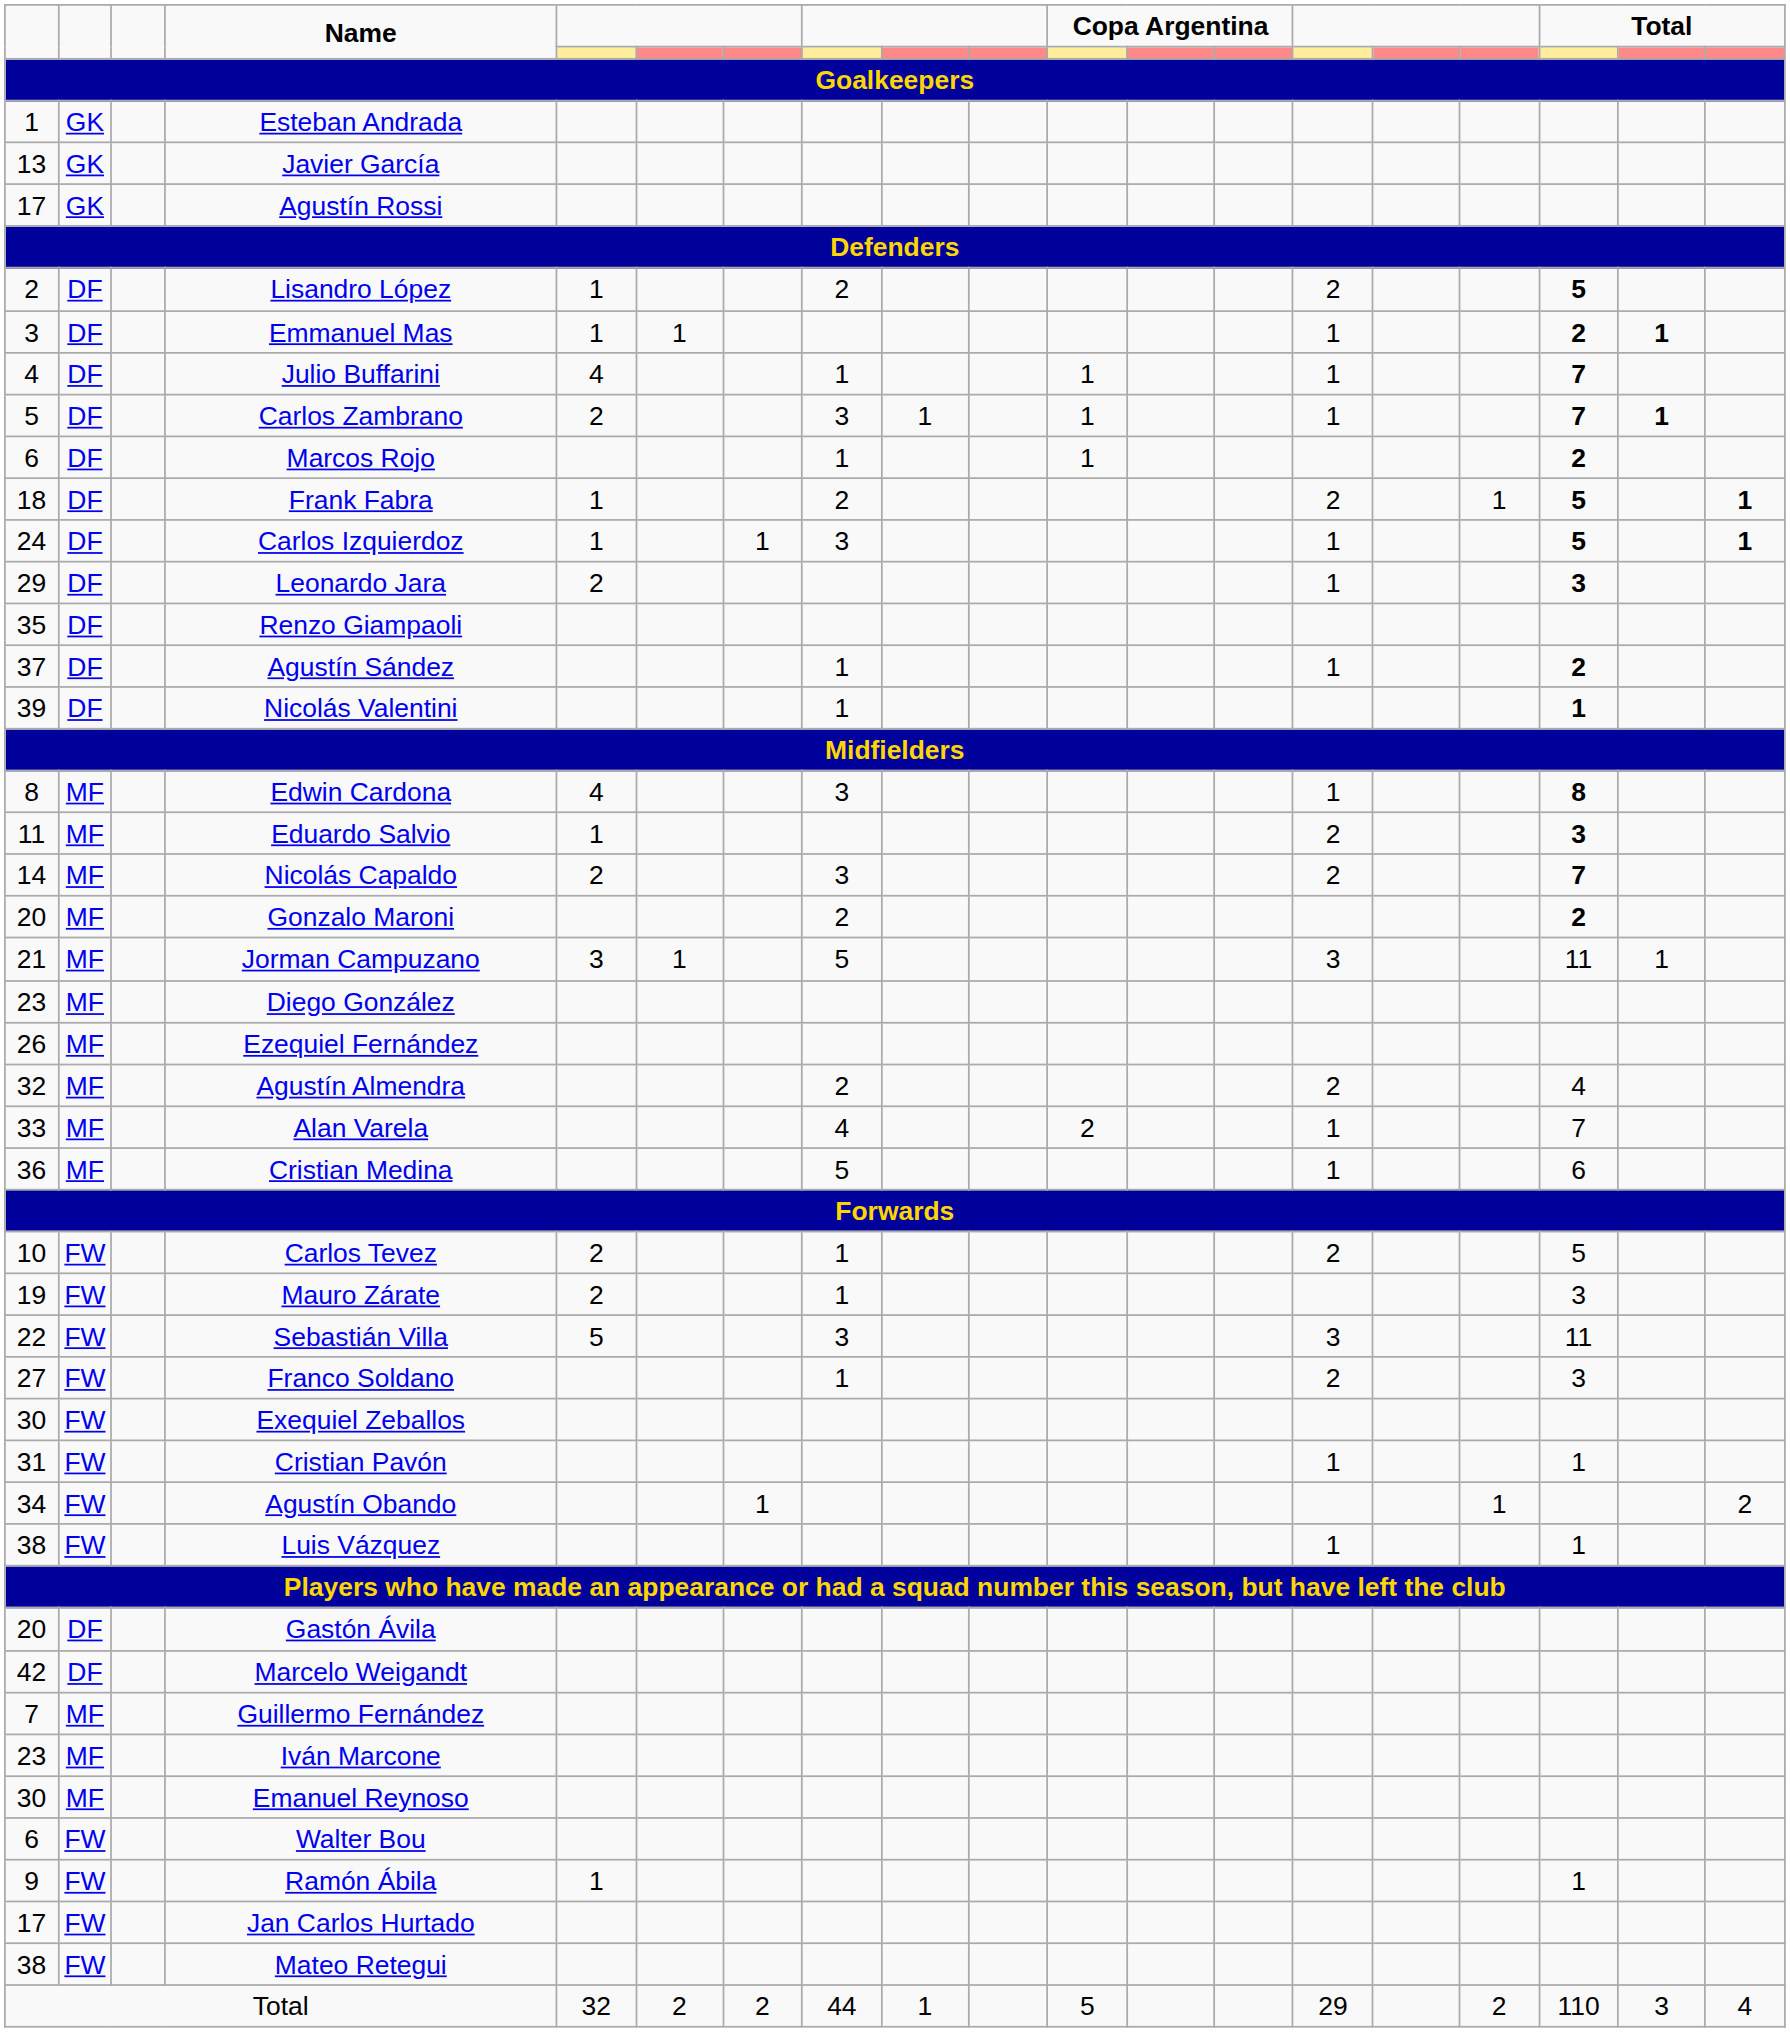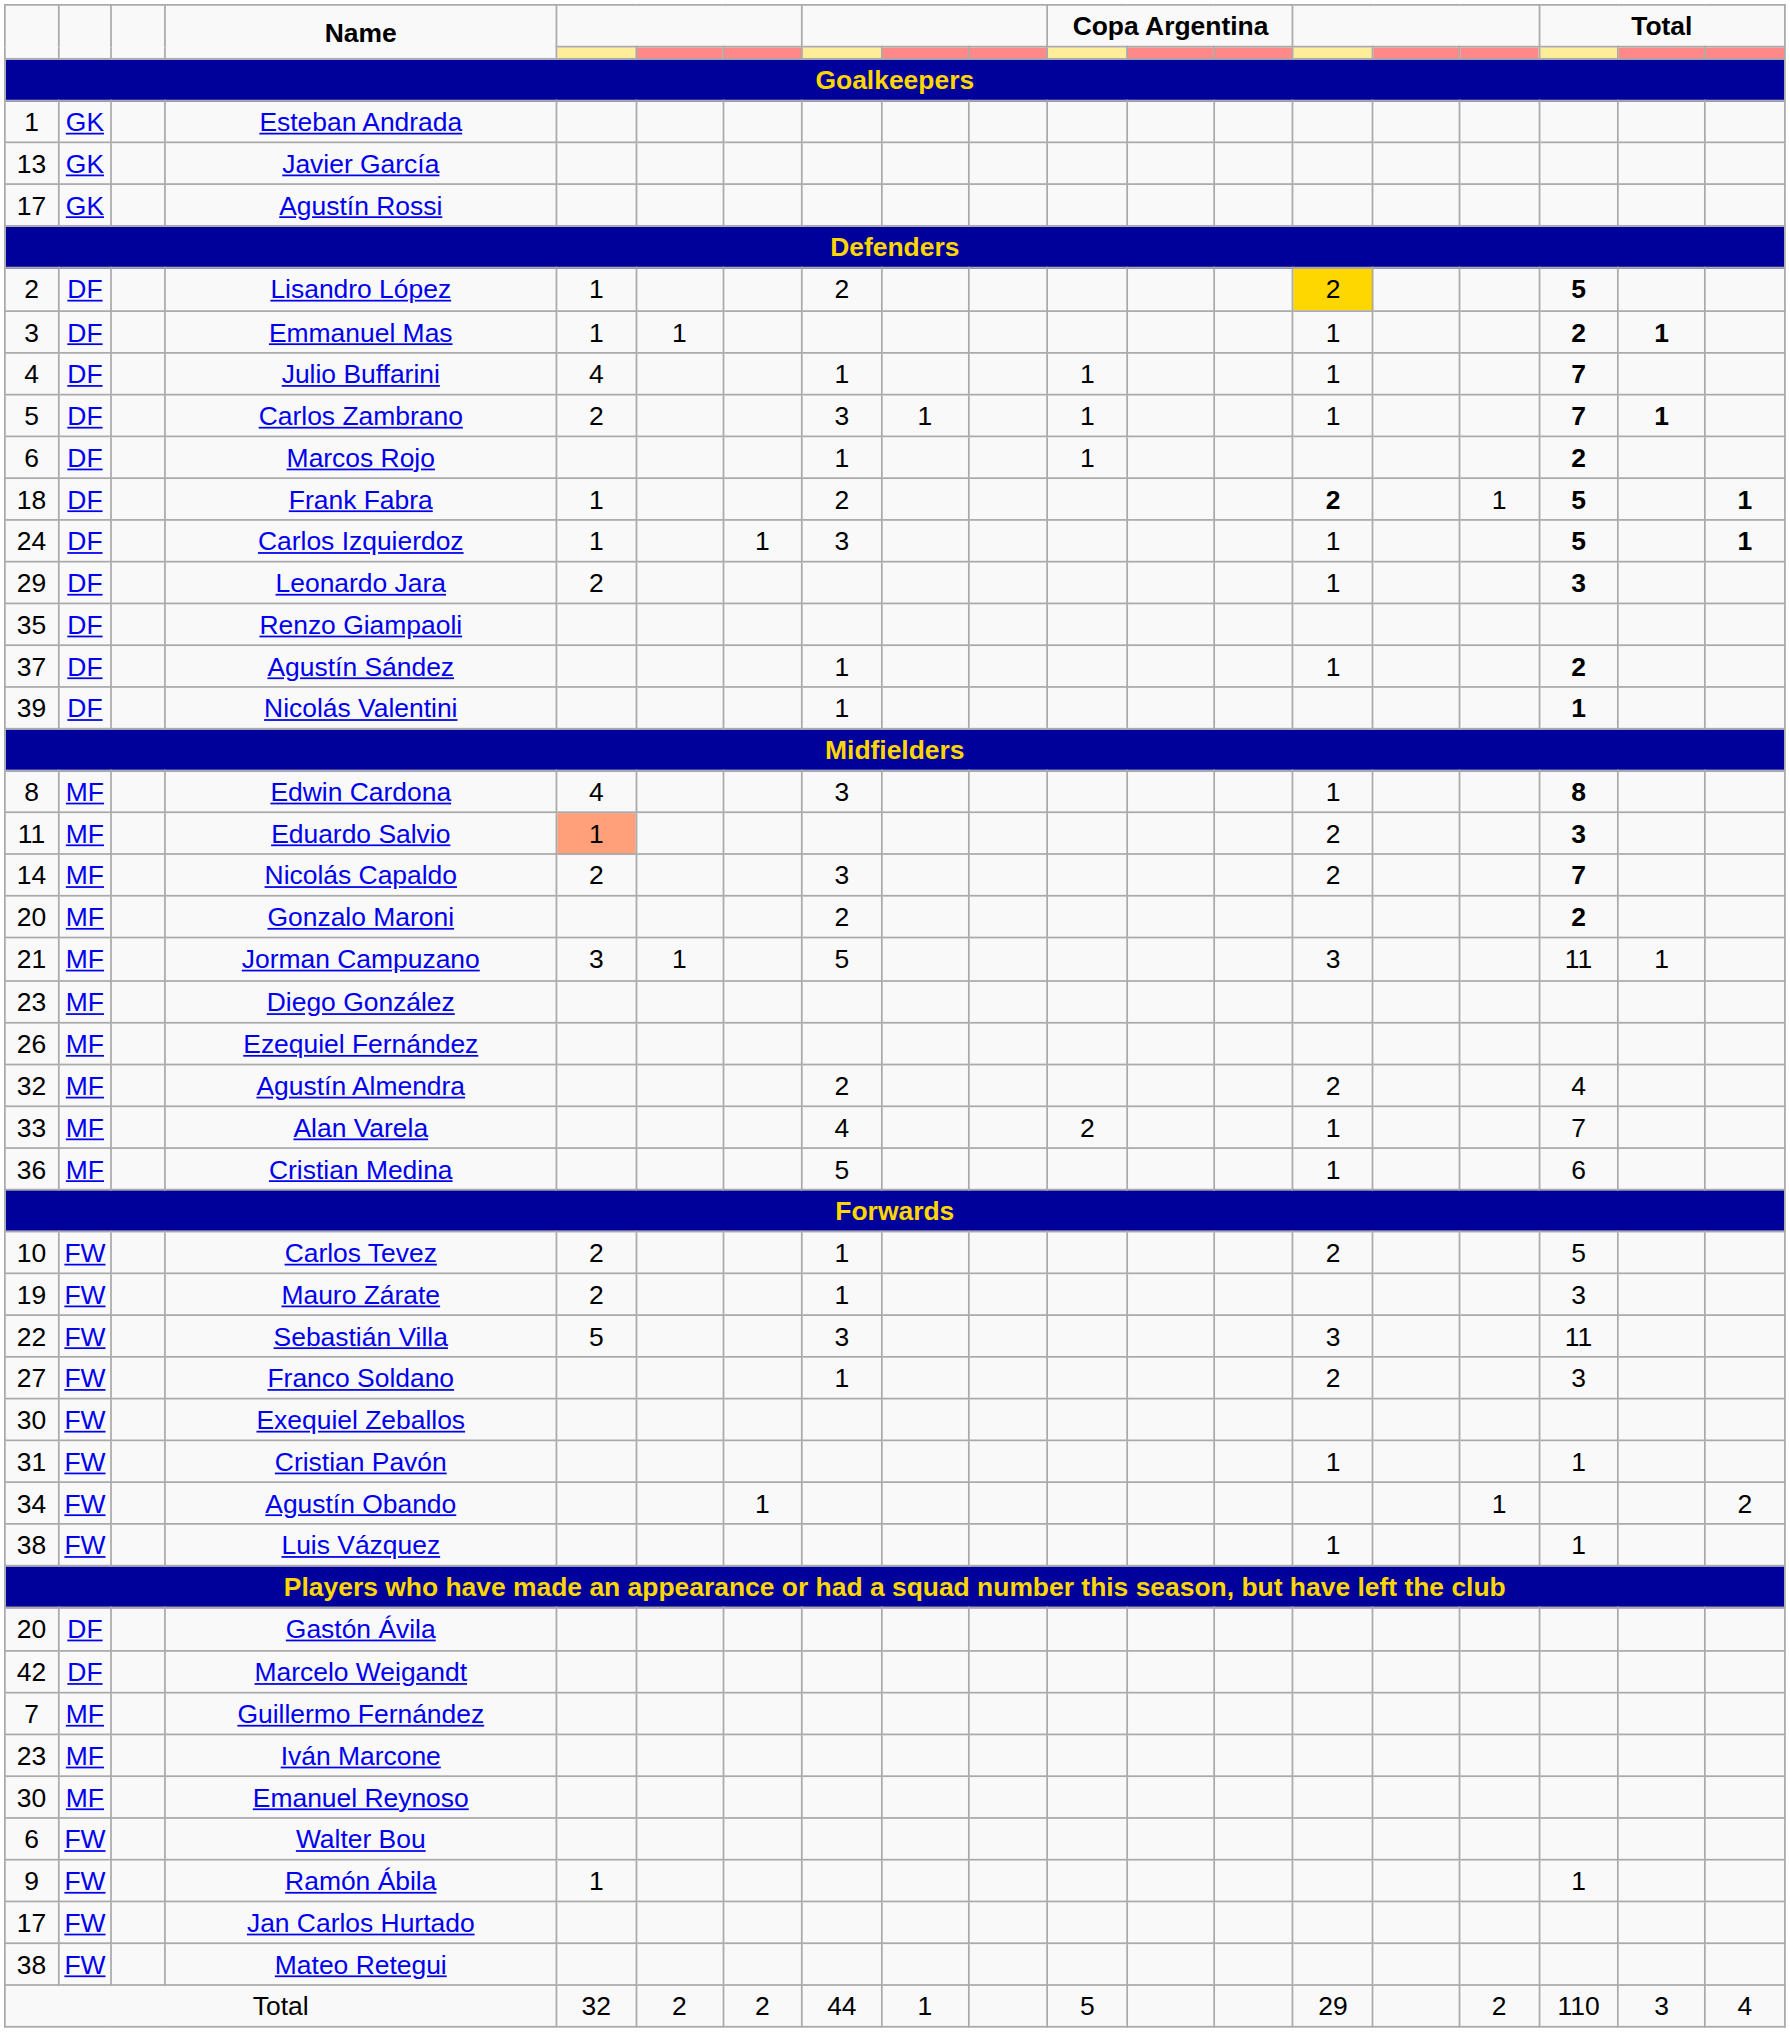Lisandro López | column 14: no background -> gold background
Frank Fabra | column 14: normal -> bold
Eduardo Salvio | column 5: no background -> lightsalmon background
